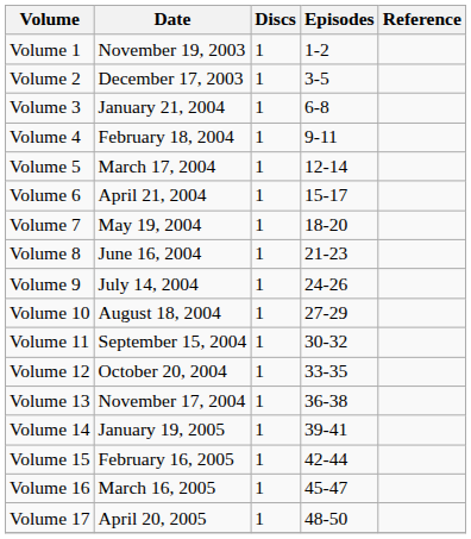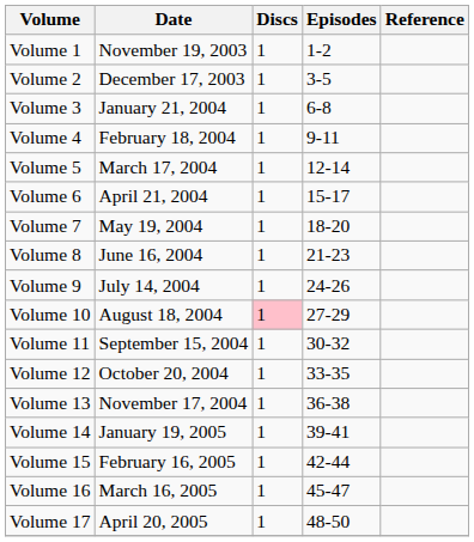Volume 10 | Discs: no background -> pink background
